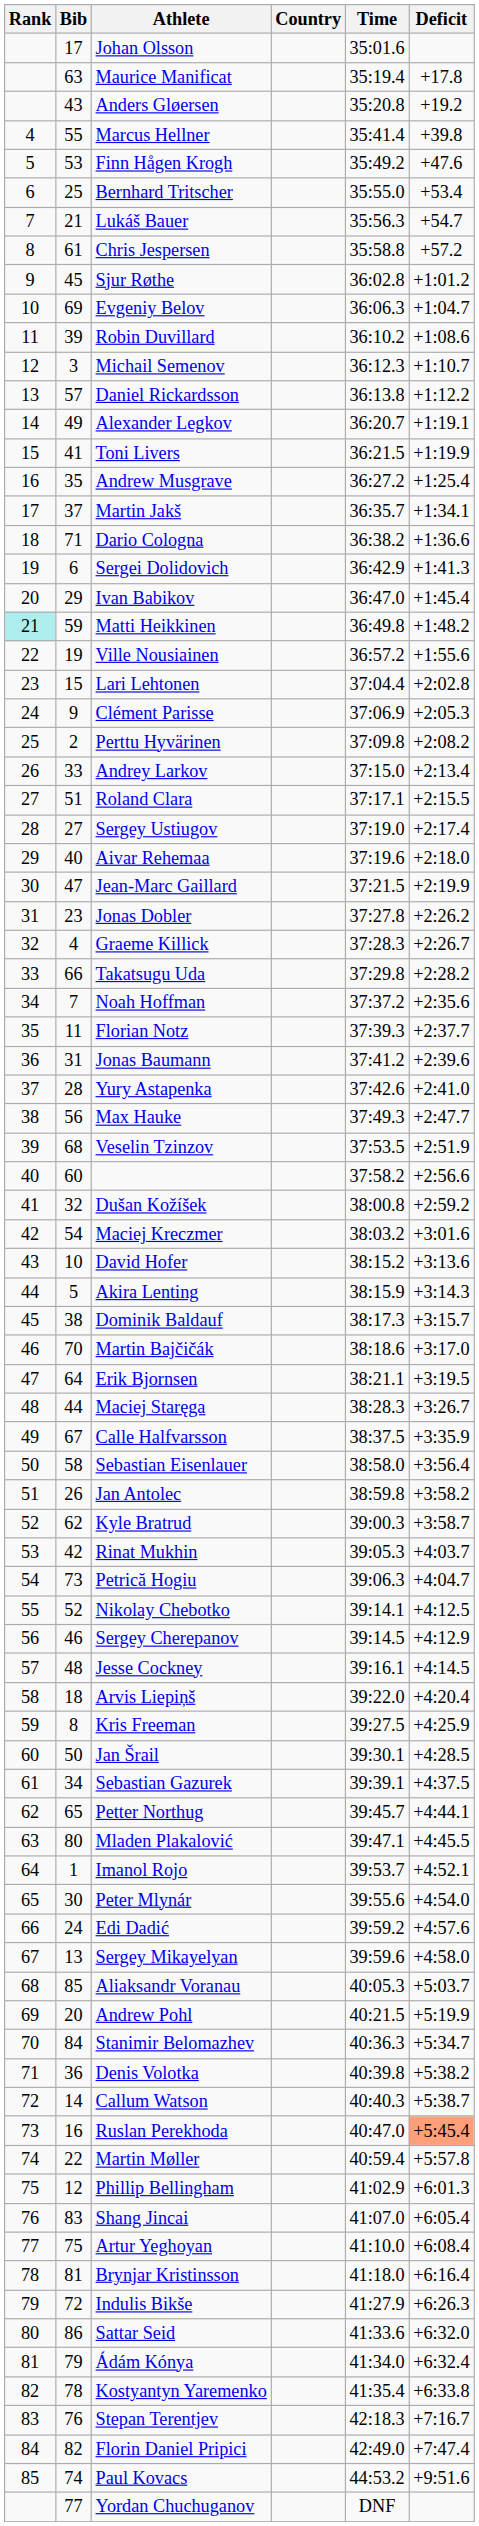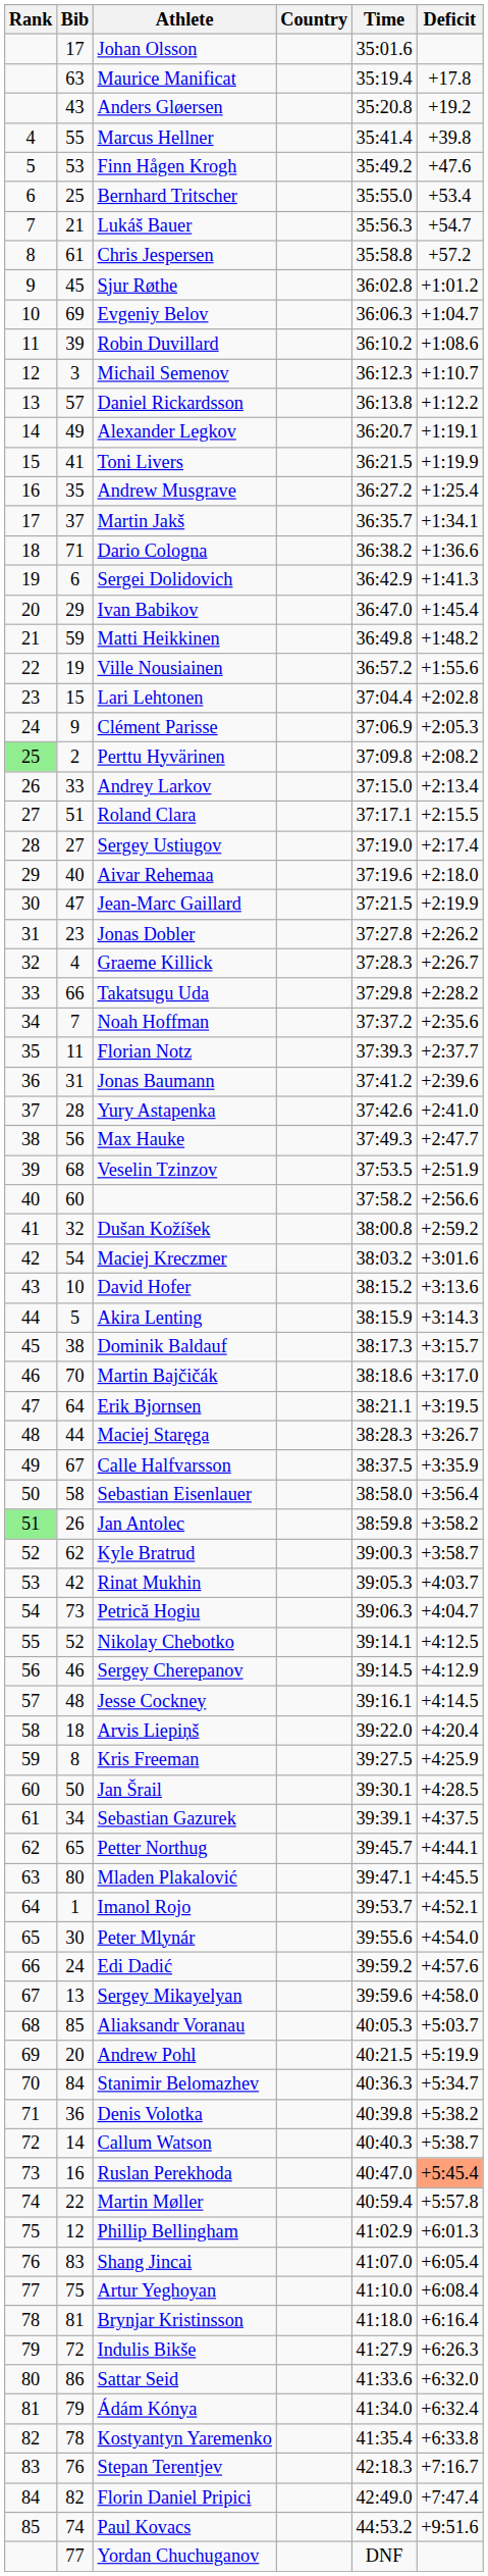Matti Heikkinen | Rank: paleturquoise background -> no background
Perttu Hyvärinen | Rank: no background -> lightgreen background
Jan Antolec | Rank: no background -> lightgreen background
